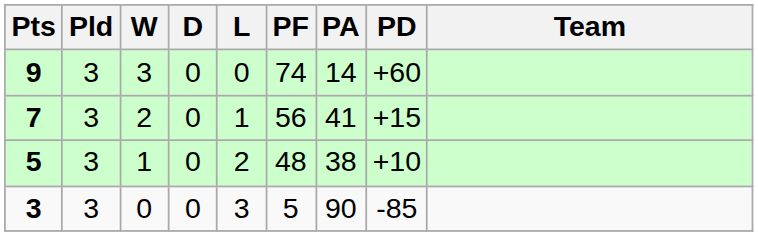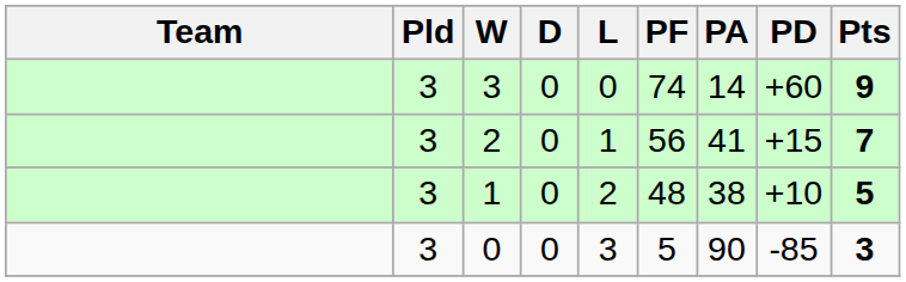columns swapped: Team <-> Pts
